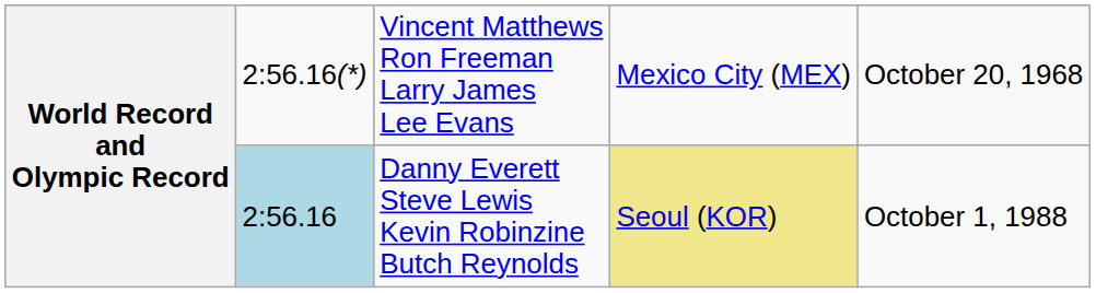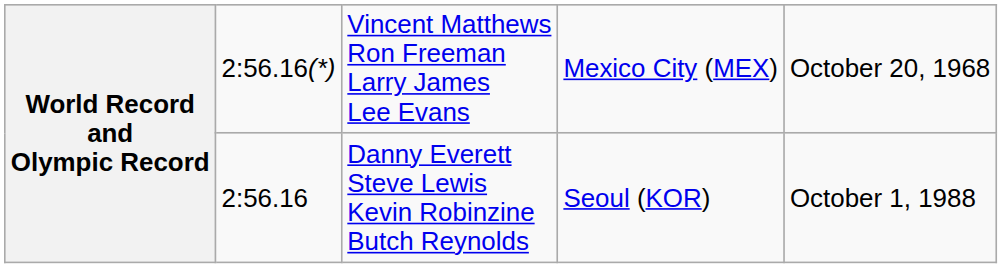row 2 | column 2: lightblue background -> no background
row 2 | column 4: khaki background -> no background
